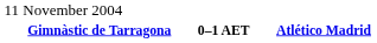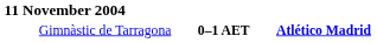11 November 2004 | column 1: normal -> bold
Gimnàstic de Tarragona | column 1: bold -> normal
